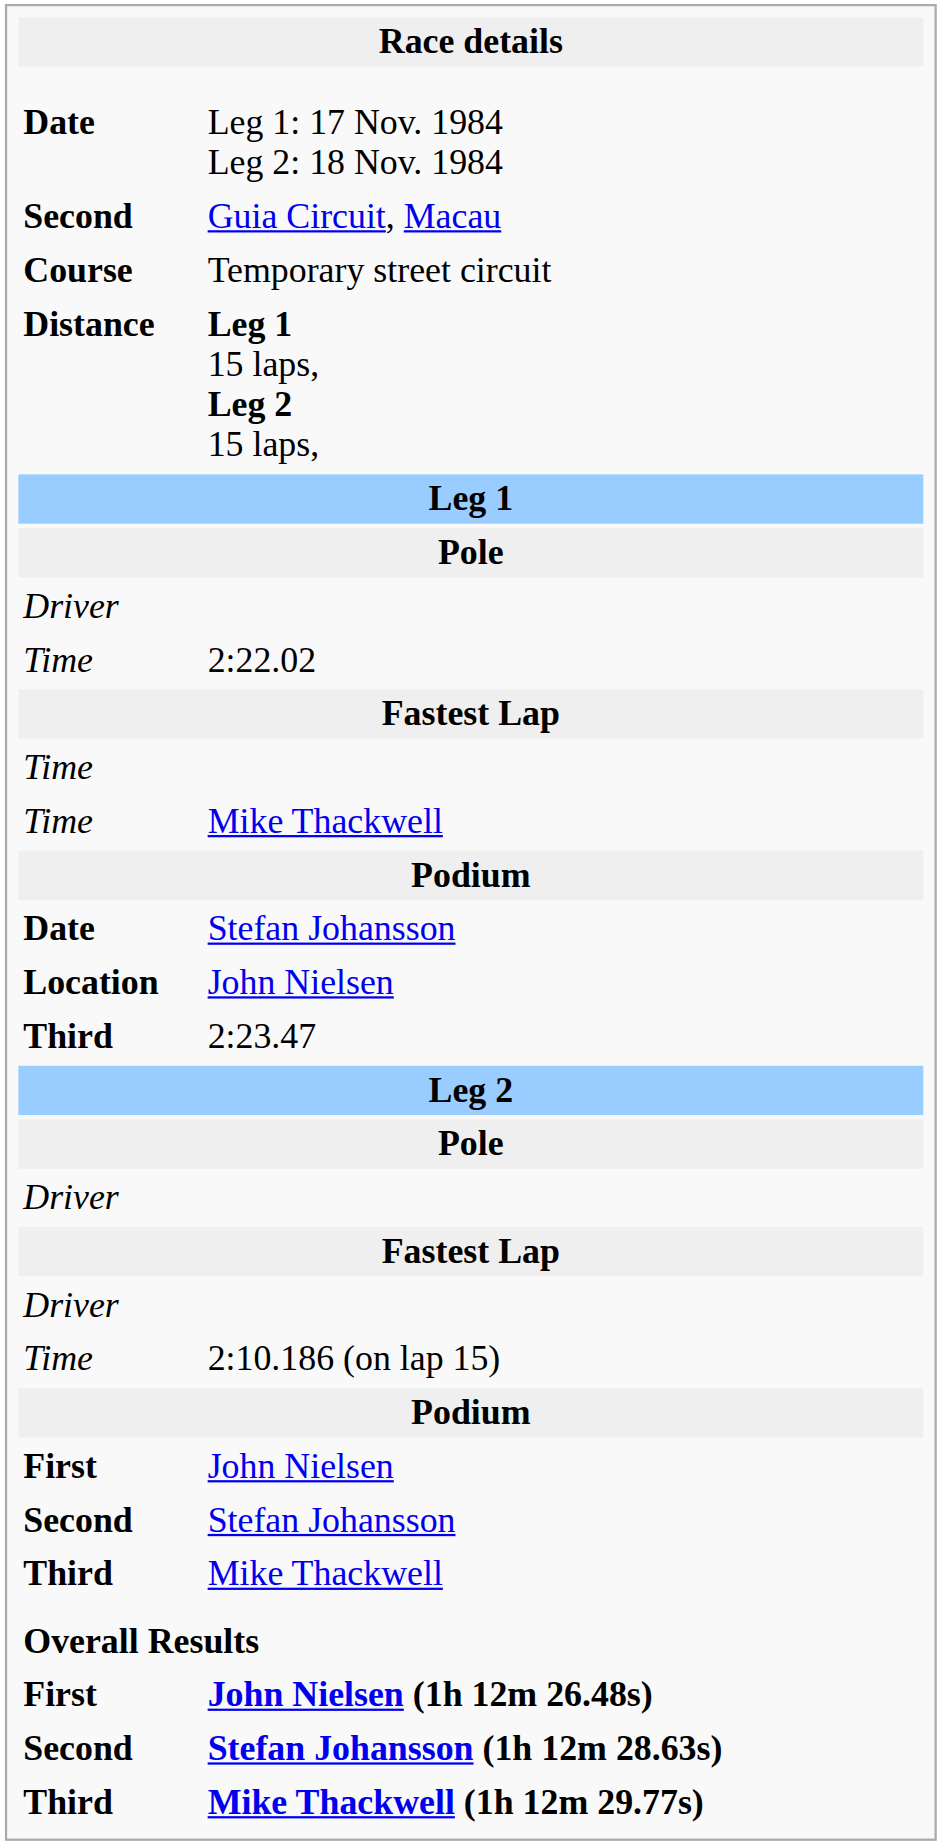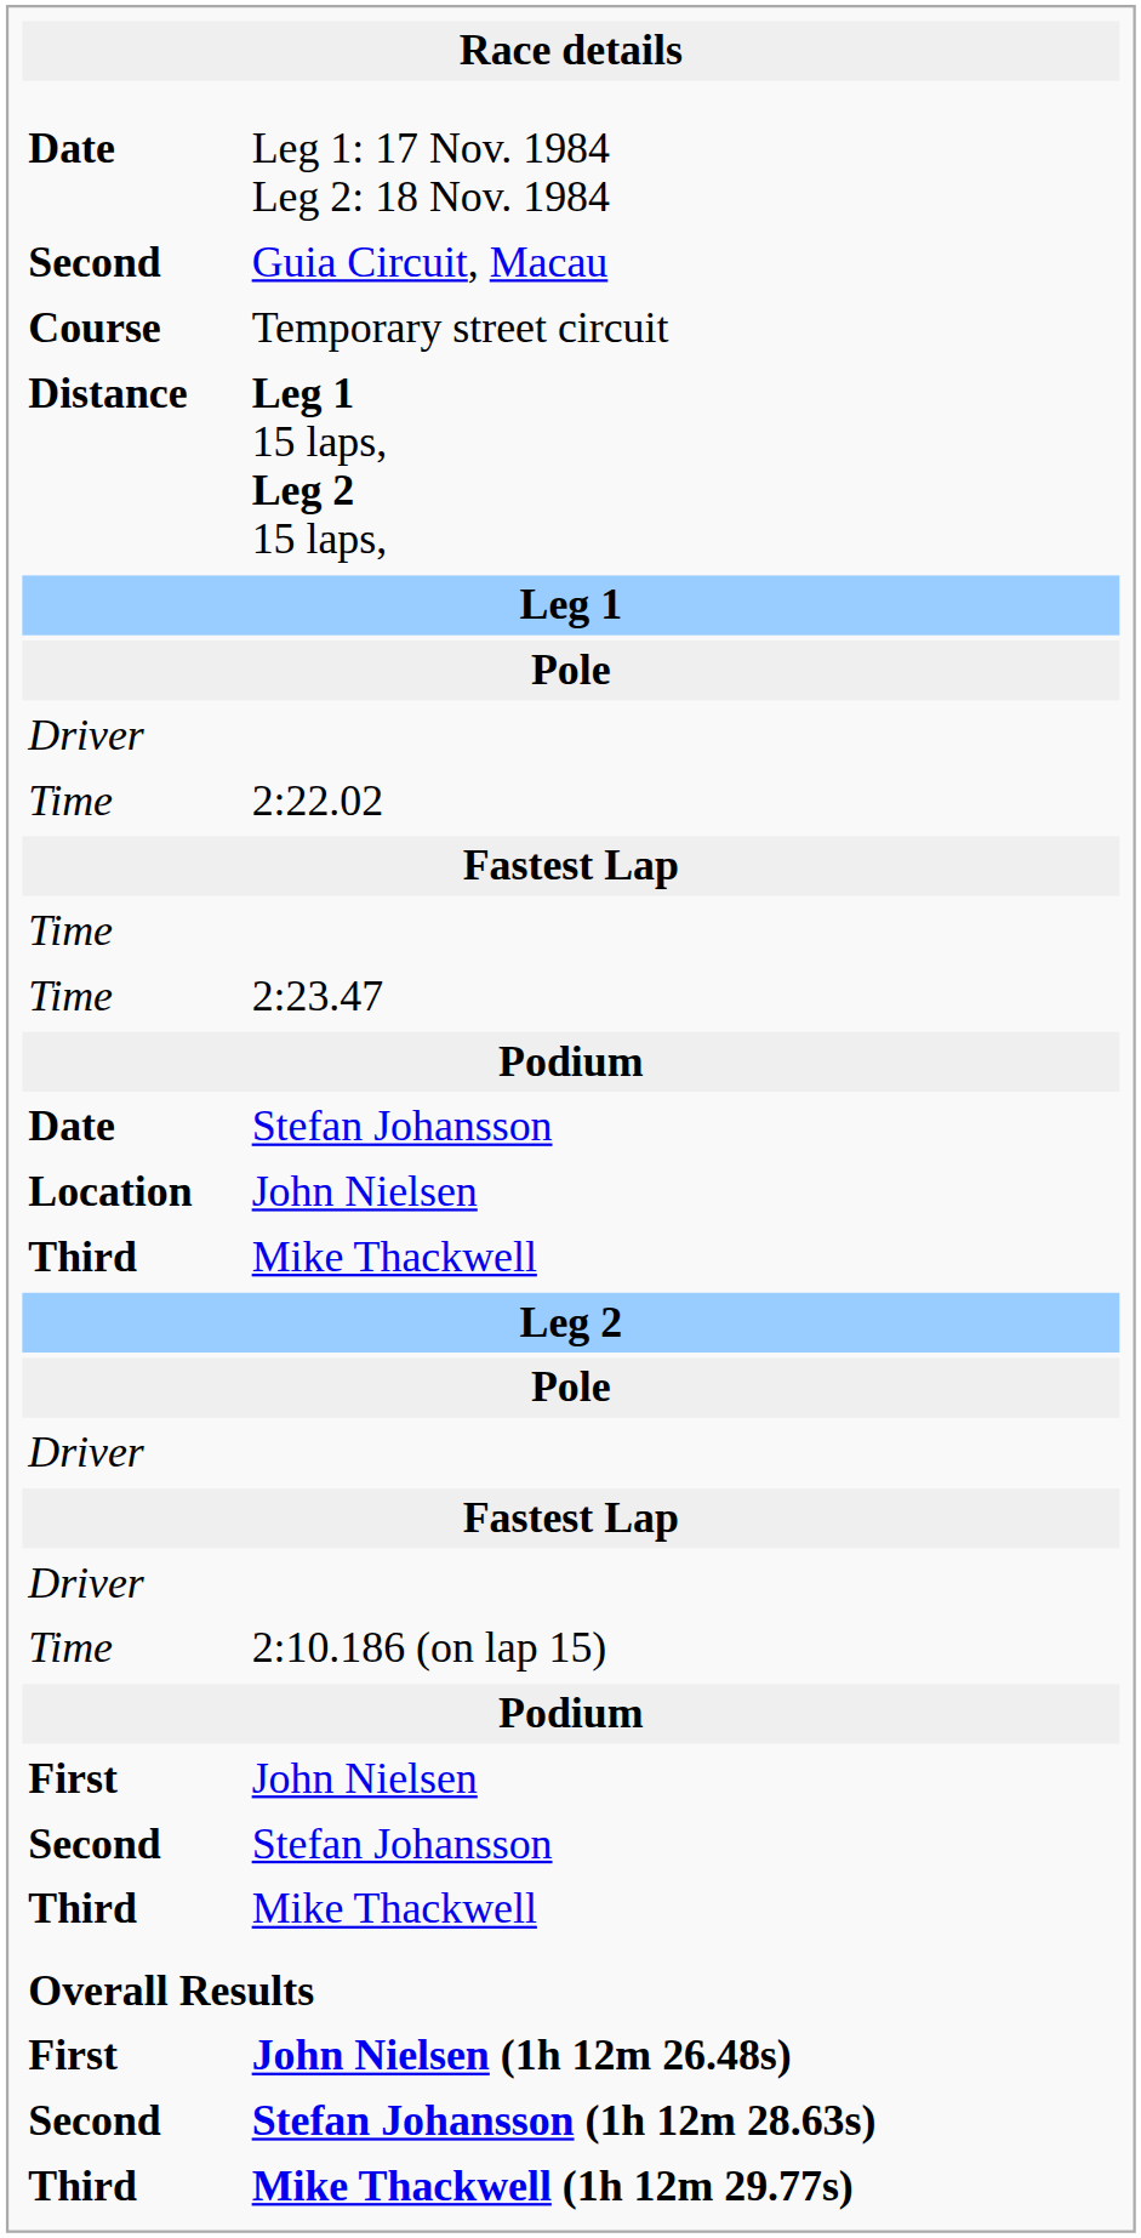row 12 | column 2: Mike Thackwell -> 2:23.47
row 16 | column 2: 2:23.47 -> Mike Thackwell
